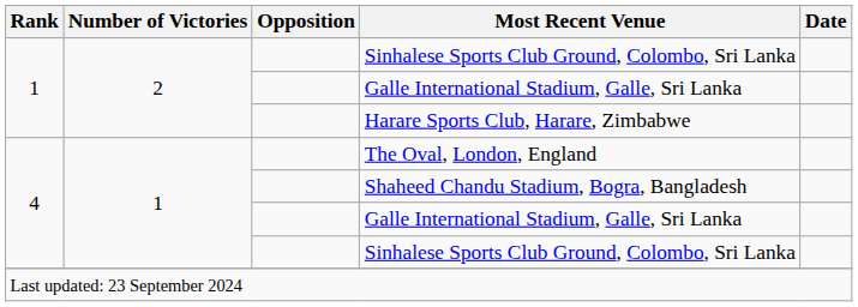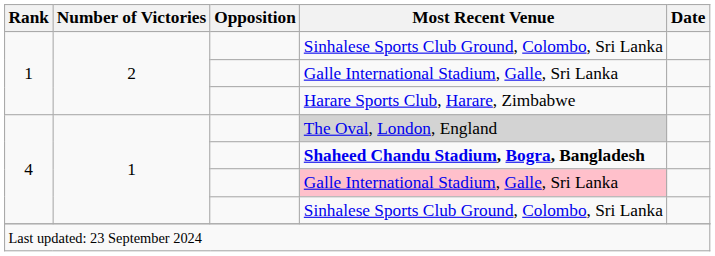The Oval, London, England | Most Recent Venue: no background -> lightgrey background
Shaheed Chandu Stadium, Bogra, Bangladesh | Most Recent Venue: normal -> bold
4 / Galle International Stadium, Galle, Sri Lanka | Most Recent Venue: no background -> pink background
